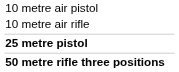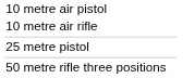25 metre pistol | column 1: bold -> normal
50 metre rifle three positions | column 1: bold -> normal
